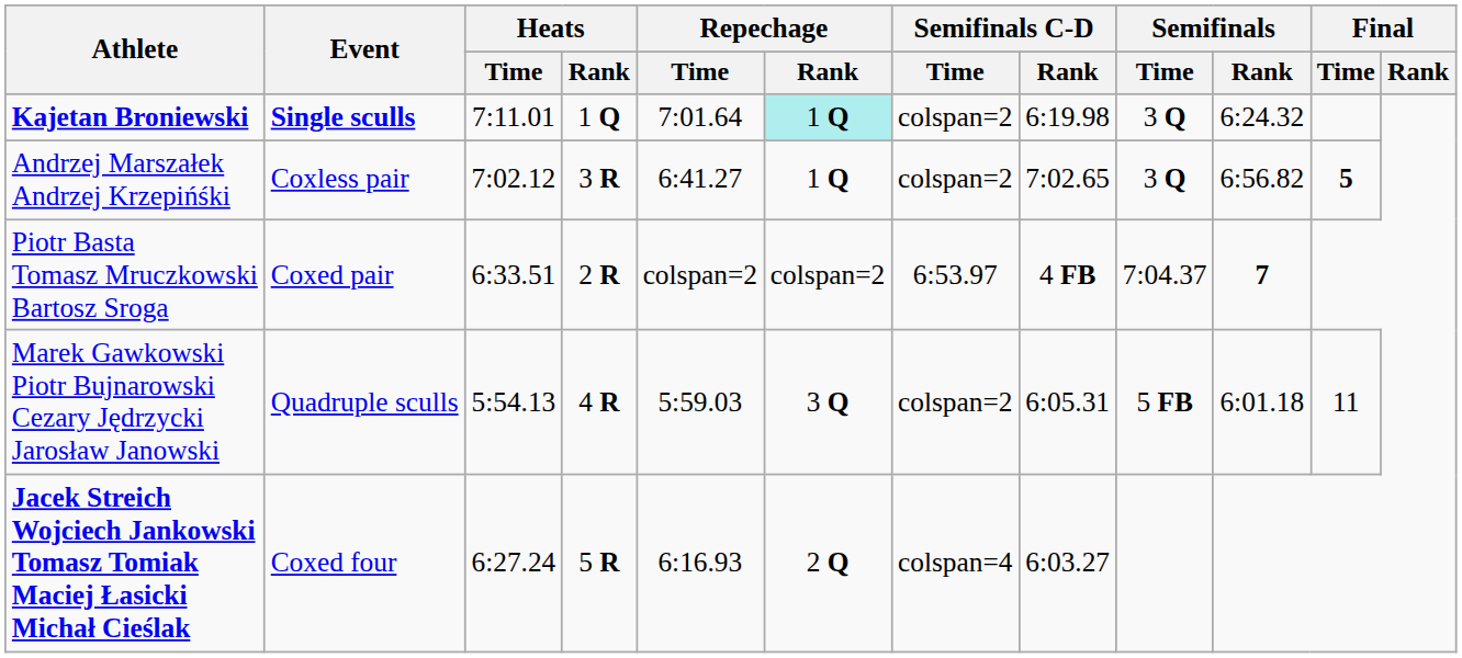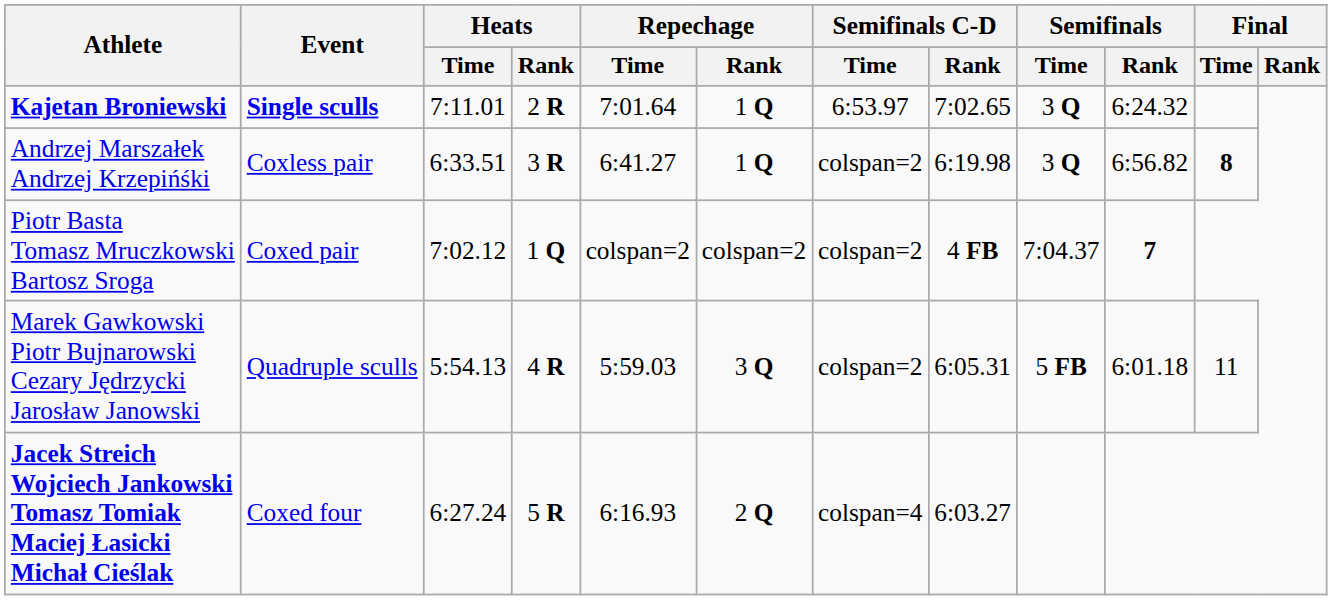Kajetan Broniewski | Heats / Rank: 1 Q -> 2 R
Kajetan Broniewski | Repechage / Rank: paleturquoise background -> no background
Kajetan Broniewski | Semifinals C-D / Time: colspan=2 -> 6:53.97
Kajetan Broniewski | Semifinals C-D / Rank: 6:19.98 -> 7:02.65
Andrzej Marszałek Andrzej Krzepińśki | Heats / Time: 7:02.12 -> 6:33.51
Andrzej Marszałek Andrzej Krzepińśki | Semifinals C-D / Rank: 7:02.65 -> 6:19.98
Andrzej Marszałek Andrzej Krzepińśki | Final / Time: 5 -> 8
Piotr Basta Tomasz Mruczkowski Bartosz Sroga | Heats / Time: 6:33.51 -> 7:02.12
Piotr Basta Tomasz Mruczkowski Bartosz Sroga | Heats / Rank: 2 R -> 1 Q
Piotr Basta Tomasz Mruczkowski Bartosz Sroga | Semifinals C-D / Time: 6:53.97 -> colspan=2
